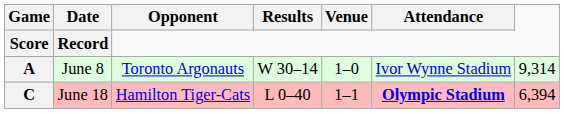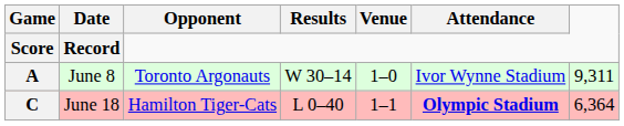A | column 7: 9,314 -> 9,311
C | column 7: 6,394 -> 6,364
